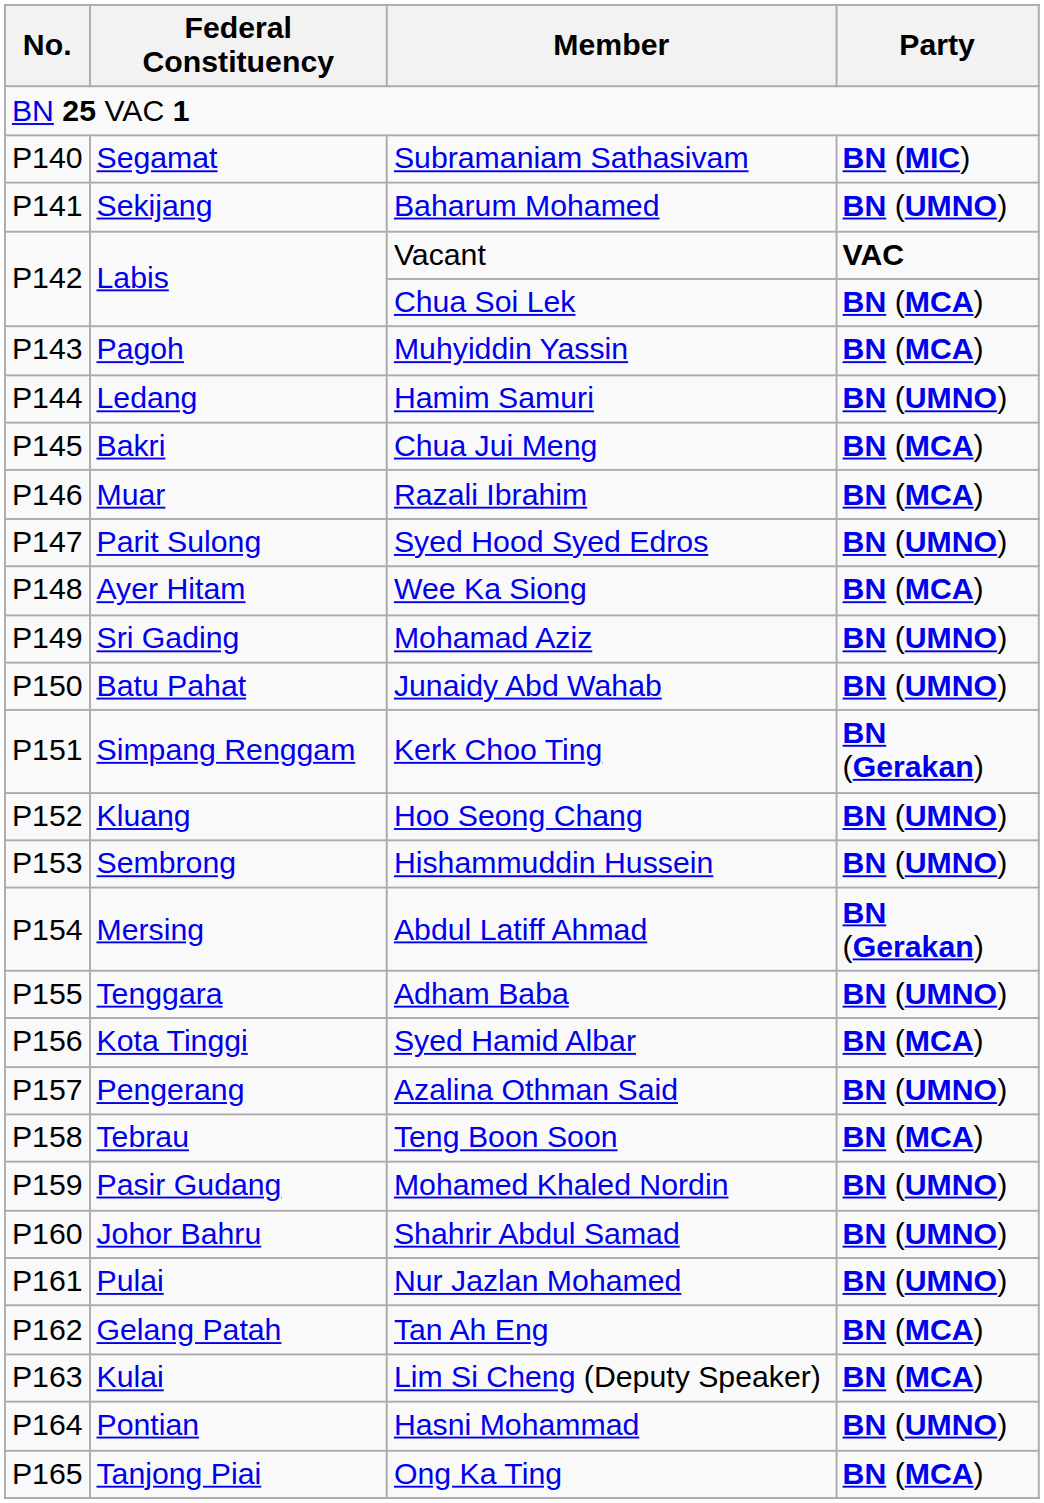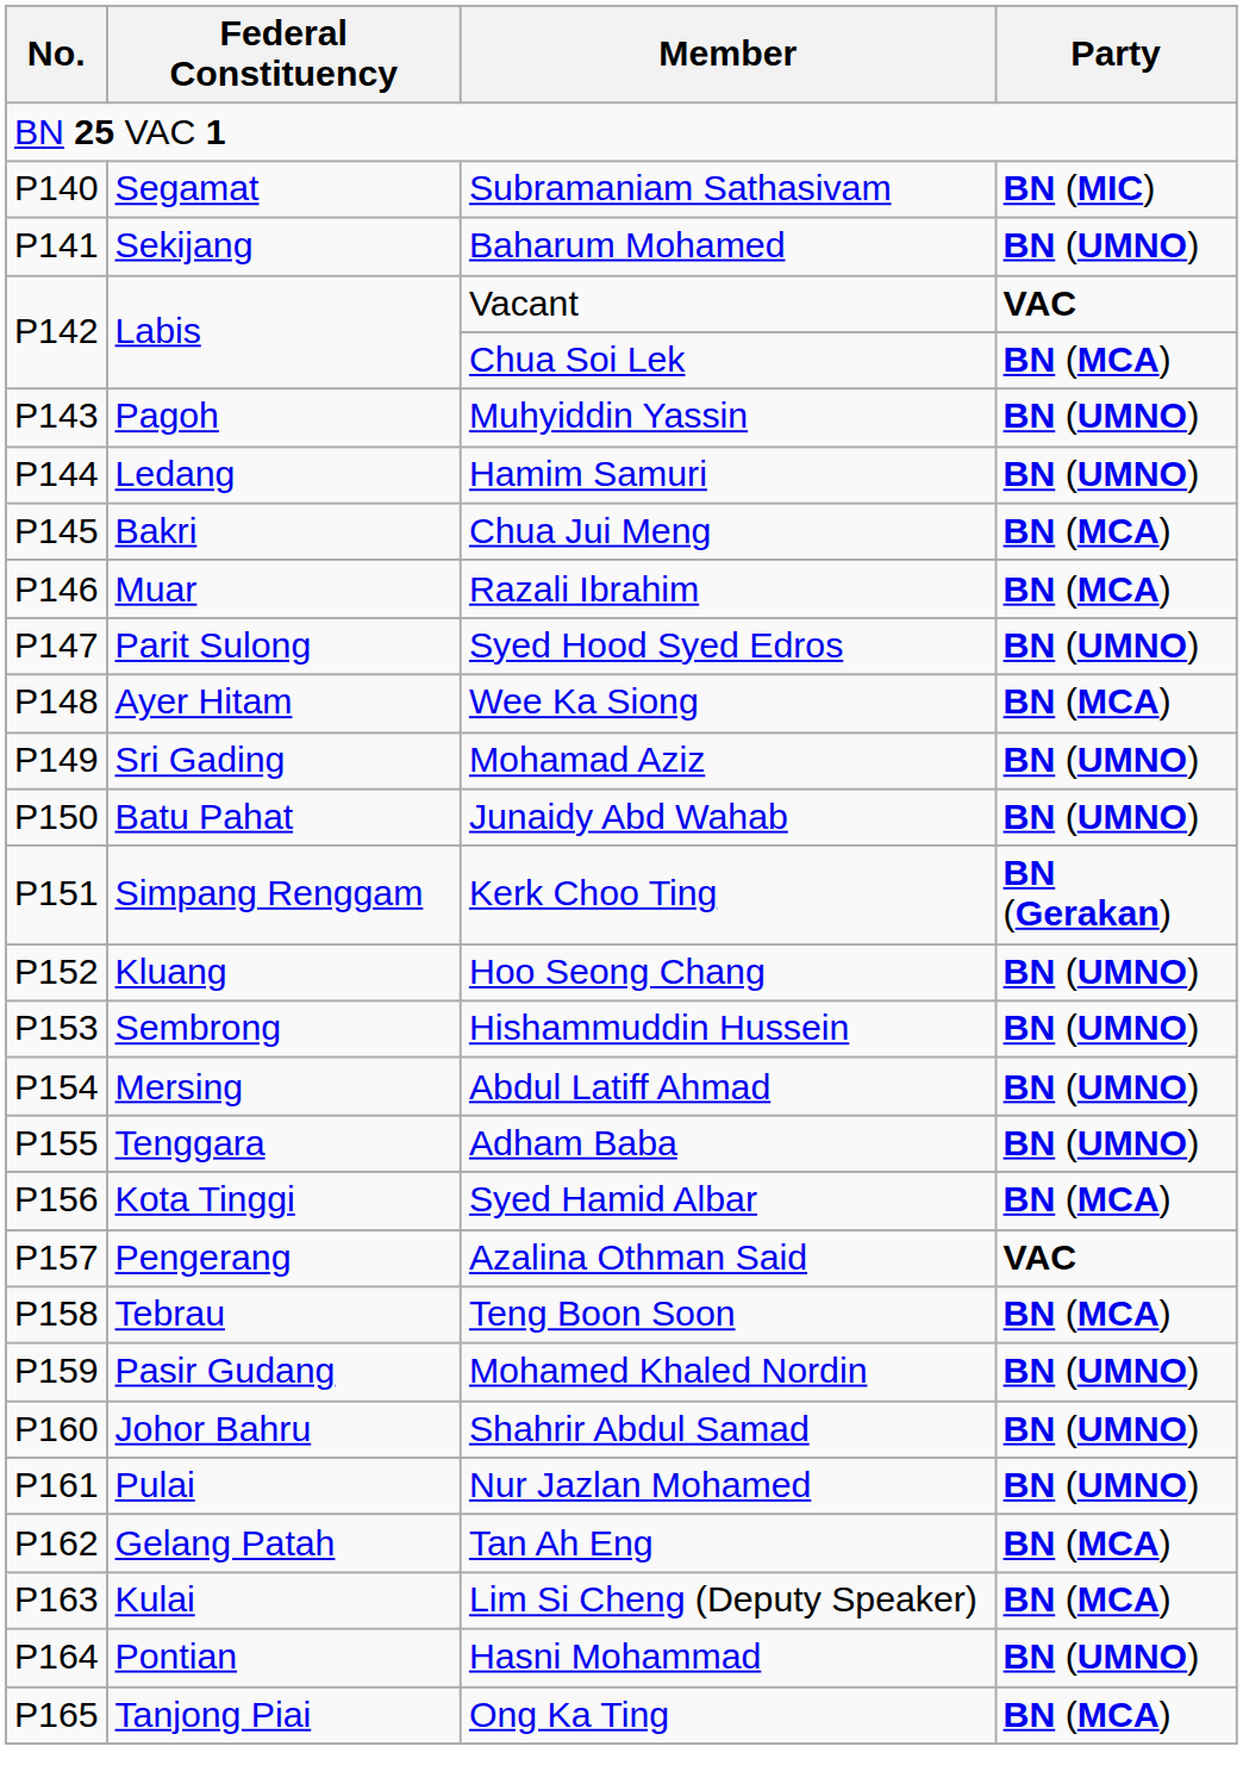Muhyiddin Yassin | Party: BN (MCA) -> BN (UMNO)
Abdul Latiff Ahmad | Party: BN (Gerakan) -> BN (UMNO)
Azalina Othman Said | Party: BN (UMNO) -> VAC
